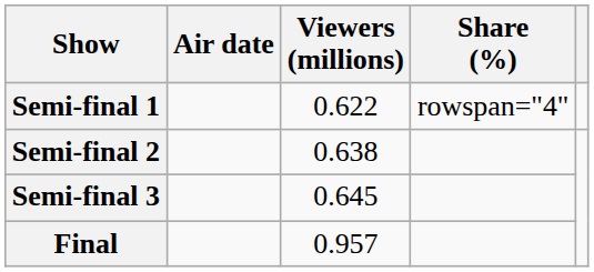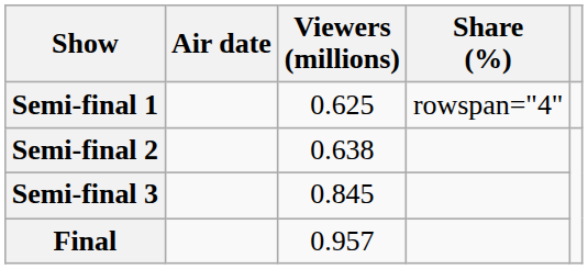Semi-final 1 | Viewers (millions): 0.622 -> 0.625
Semi-final 3 | Viewers (millions): 0.645 -> 0.845
